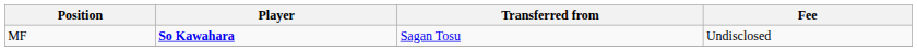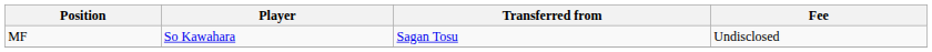MF | Player: bold -> normal
